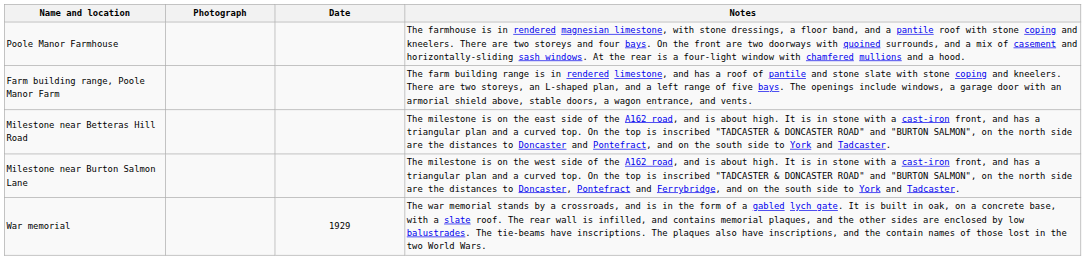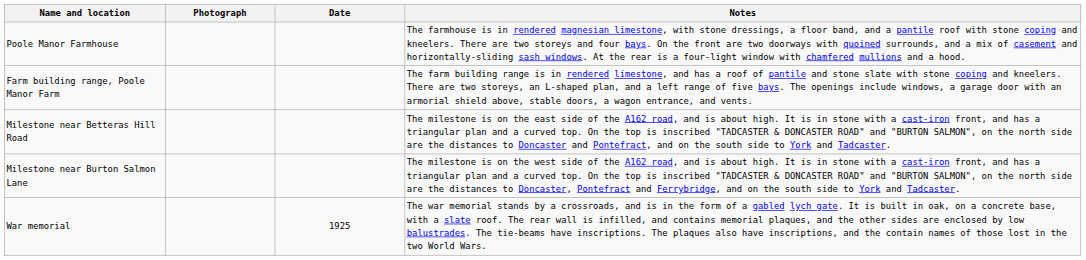War memorial | Date: 1929 -> 1925
